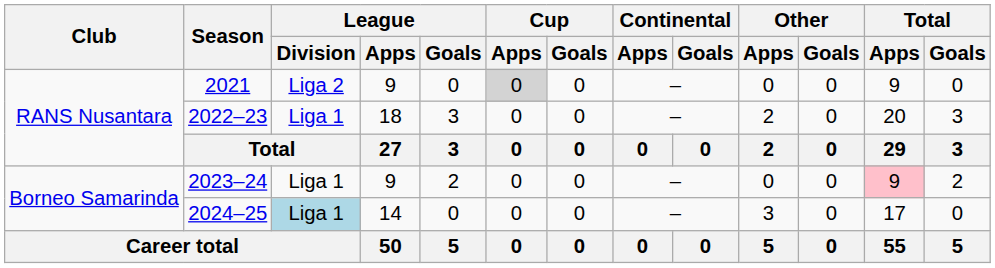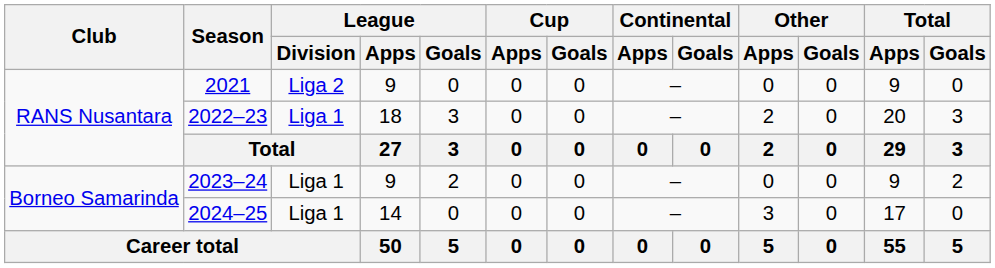2021 | Cup / Apps: lightgrey background -> no background
2023–24 | Total / Apps: pink background -> no background
2024–25 | League / Division: lightblue background -> no background
